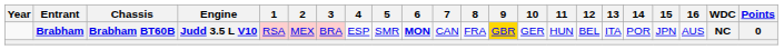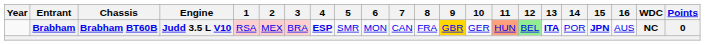Brabham | 4: normal -> bold
Brabham | 6: bold -> normal
Brabham | 11: no background -> lightsalmon background
Brabham | 12: no background -> lightgreen background
Brabham | 13: normal -> bold
Brabham | 15: normal -> bold
